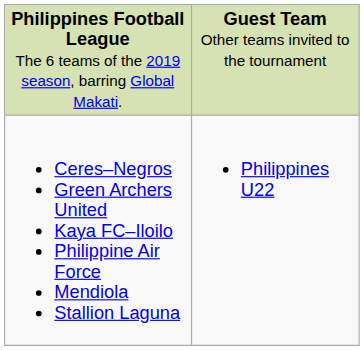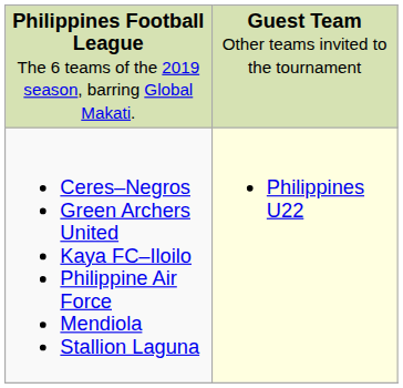row 2 | column 2: no background -> lightyellow background
